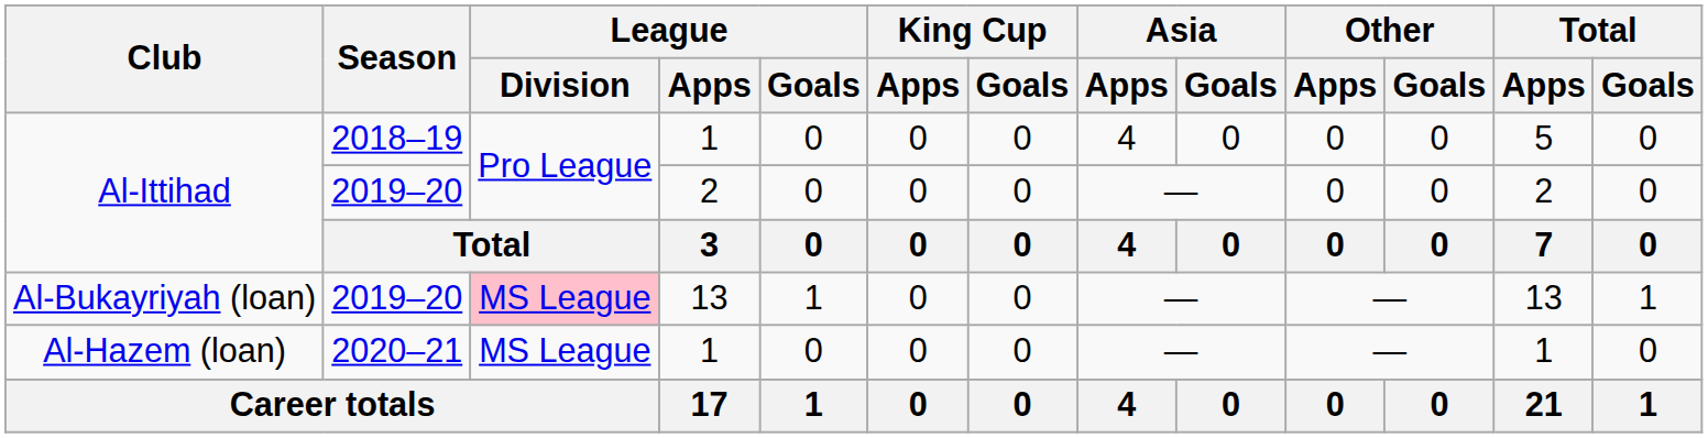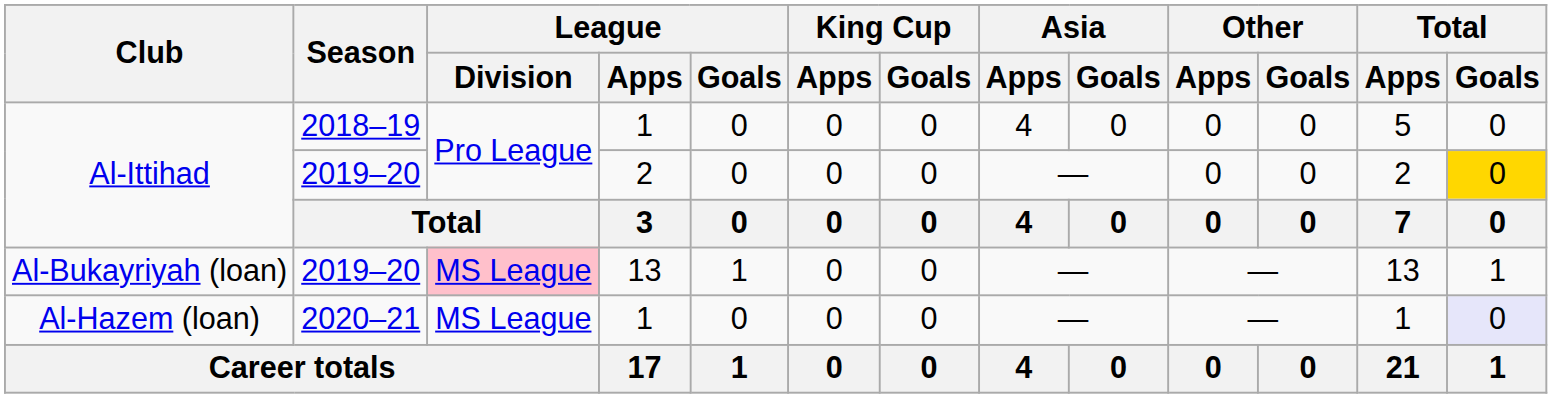Al-Ittihad / 2019–20 | Total / Goals: no background -> gold background
Al-Hazem (loan) | Total / Goals: no background -> lavender background
